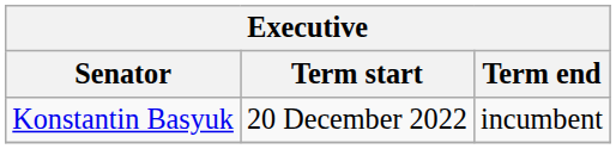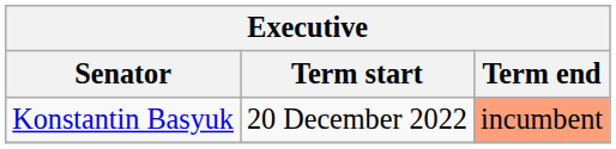Konstantin Basyuk | Term end: no background -> lightsalmon background
